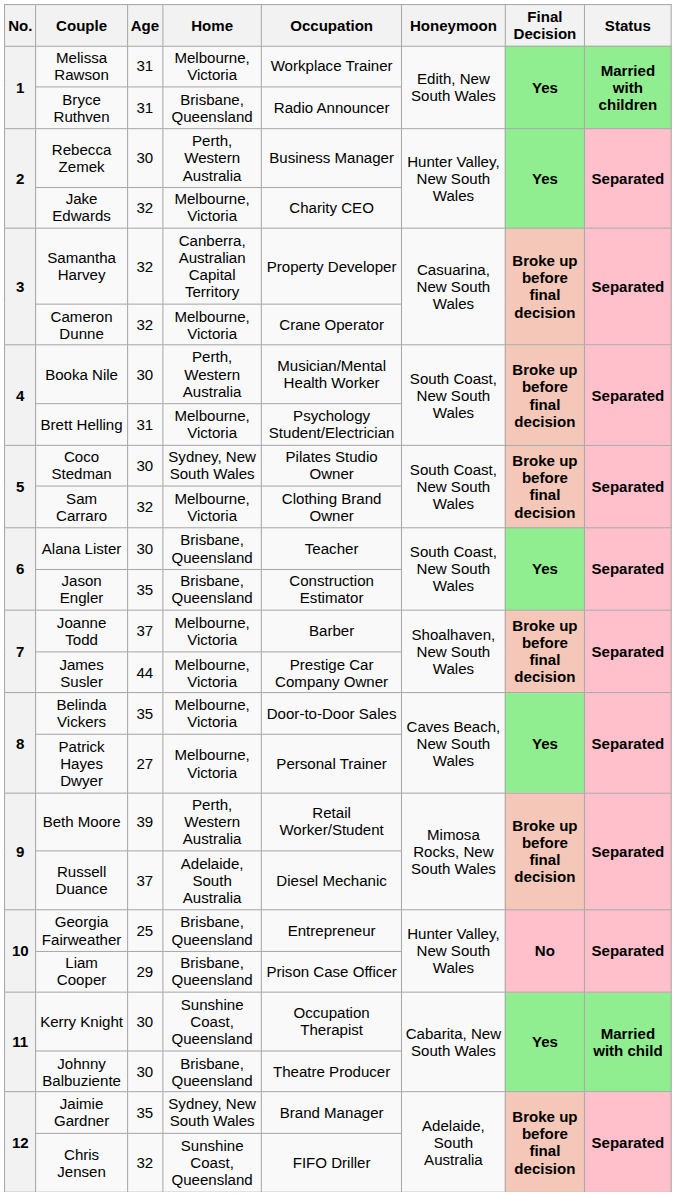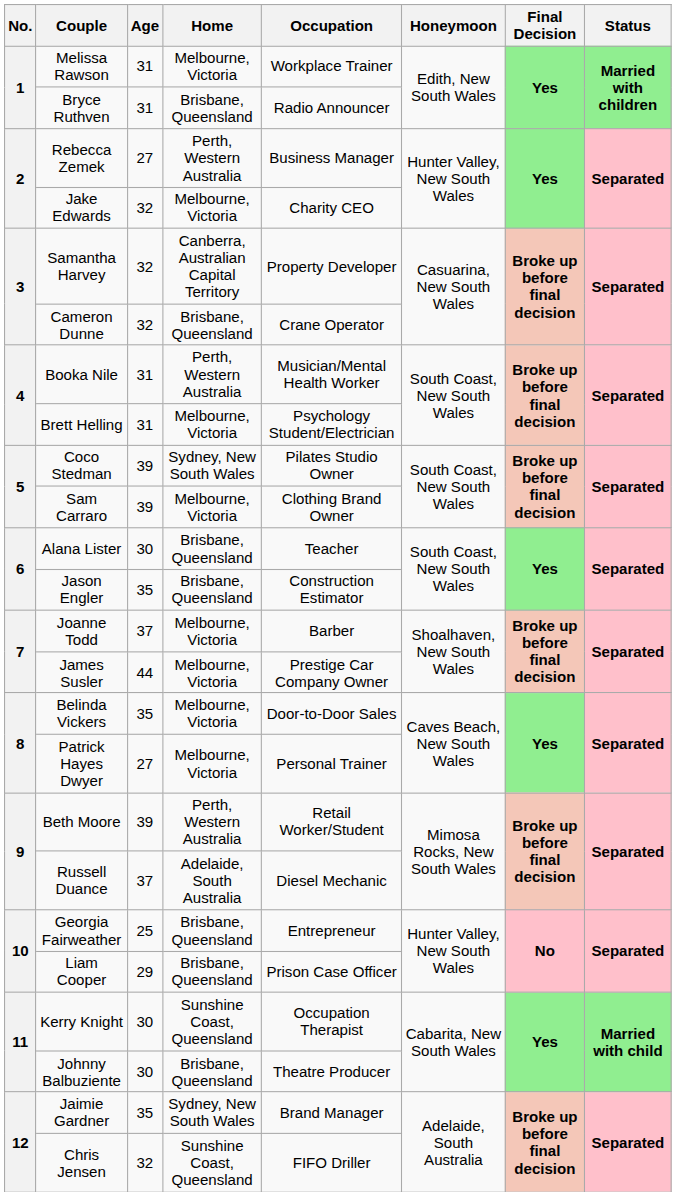Rebecca Zemek | Age: 30 -> 27
Cameron Dunne | Home: Melbourne, Victoria -> Brisbane, Queensland
Booka Nile | Age: 30 -> 31
Coco Stedman | Age: 30 -> 39
Sam Carraro | Age: 32 -> 39
